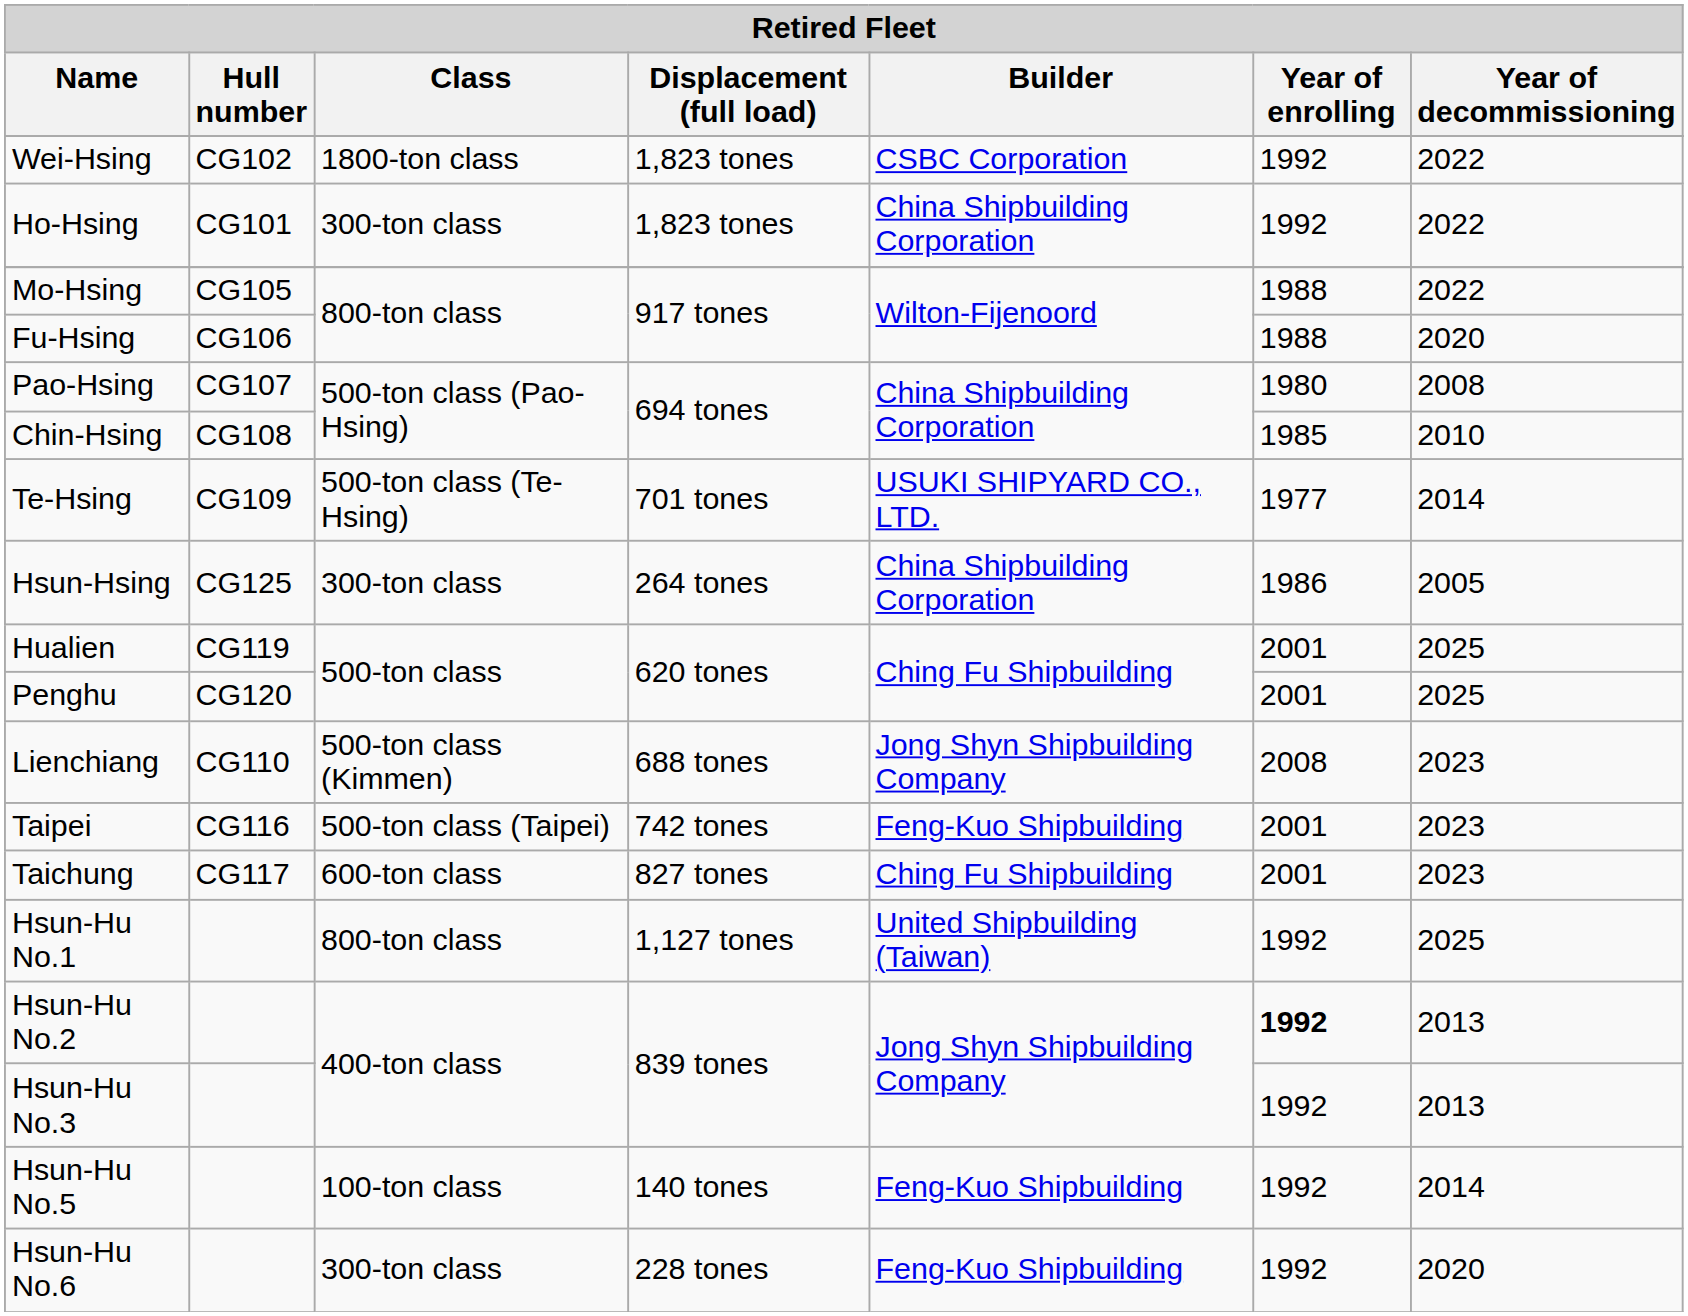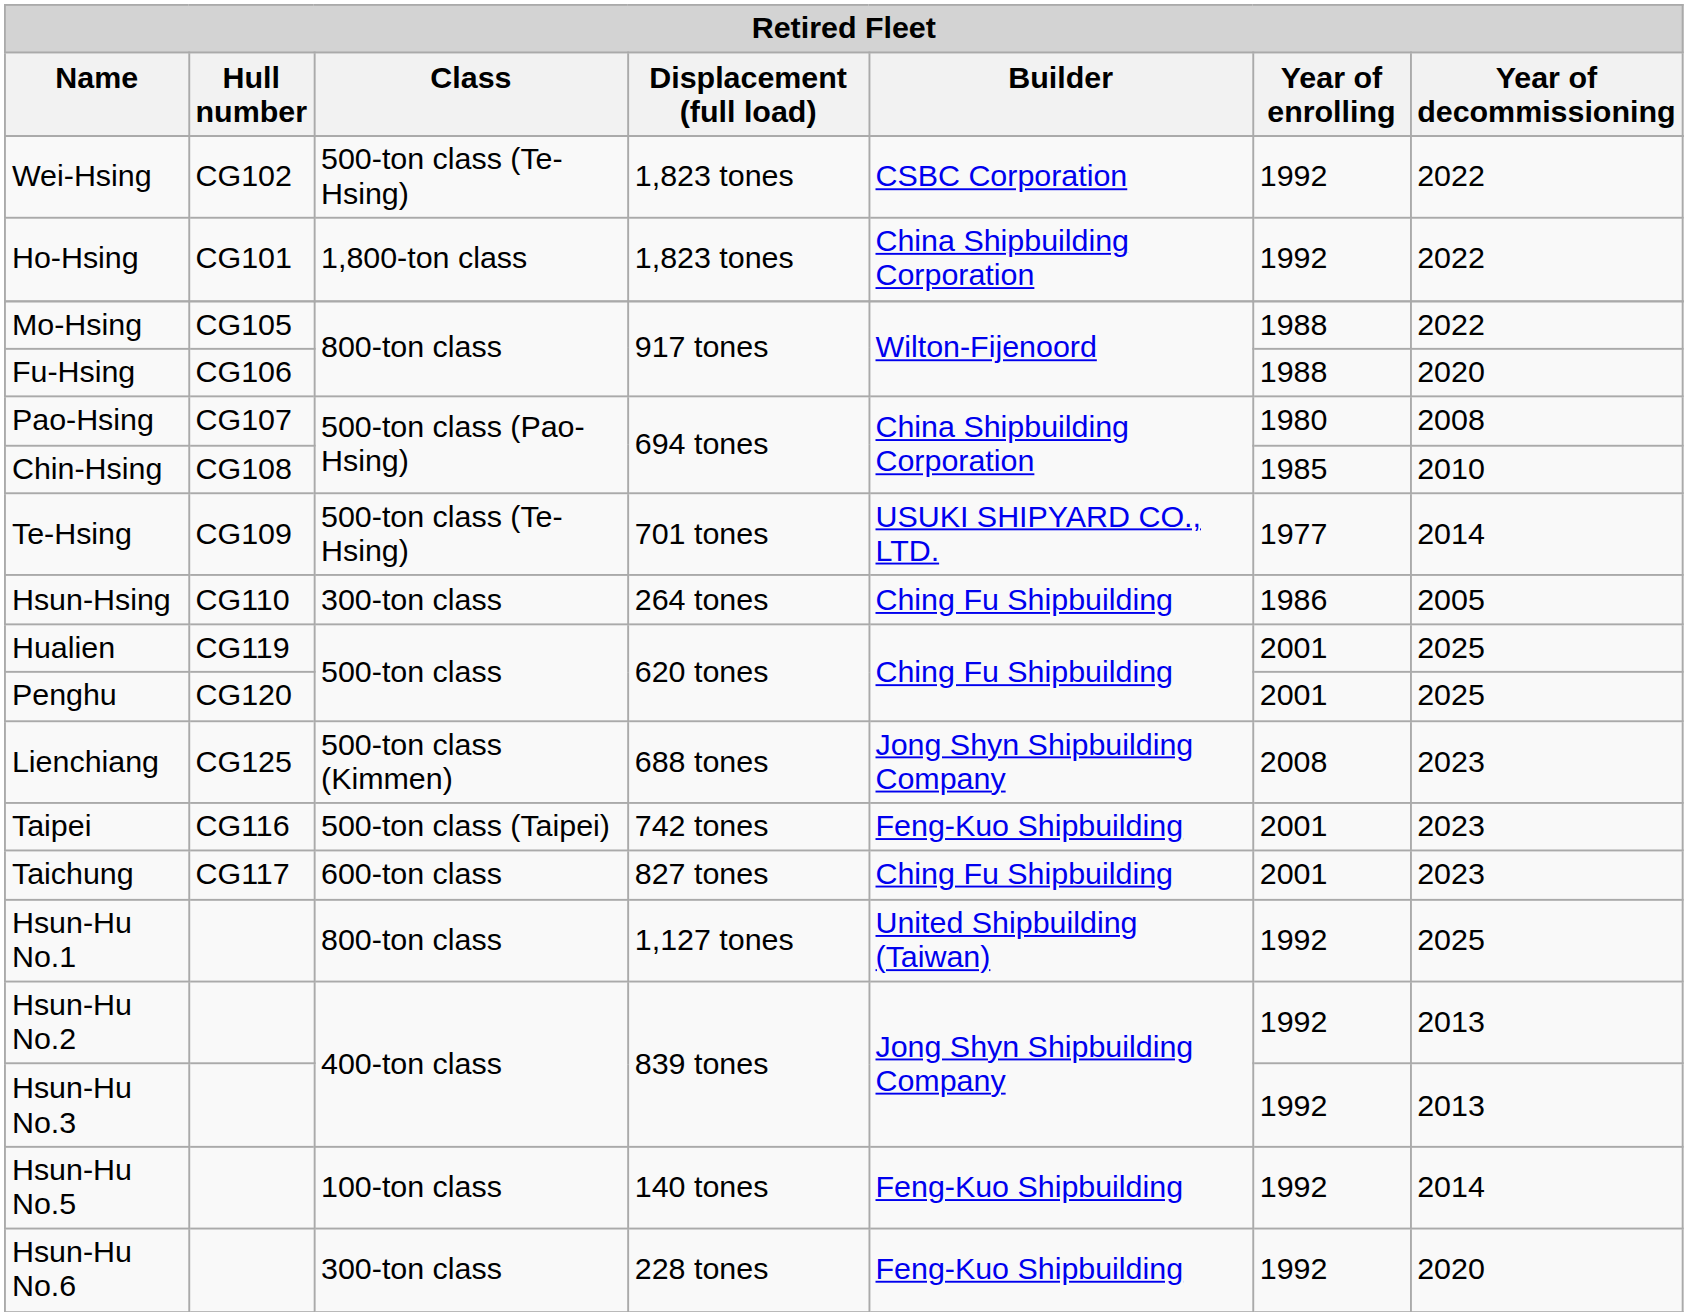Wei-Hsing | Class: 1800-ton class -> 500-ton class (Te-Hsing)
Ho-Hsing | Class: 300-ton class -> 1,800-ton class
Hsun-Hsing | Hull number: CG125 -> CG110
Hsun-Hsing | Builder: China Shipbuilding Corporation -> Ching Fu Shipbuilding
Lienchiang | Hull number: CG110 -> CG125
Hsun-Hu No.2 | Year of enrolling: bold -> normal
